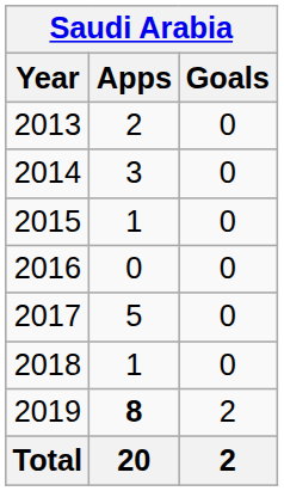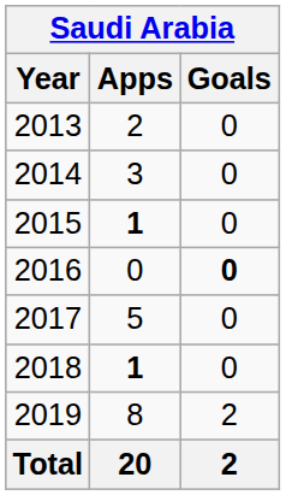2015 | Apps: normal -> bold
2016 | Goals: normal -> bold
2018 | Apps: normal -> bold
2019 | Apps: bold -> normal
